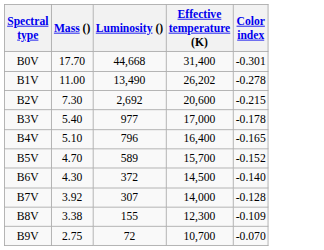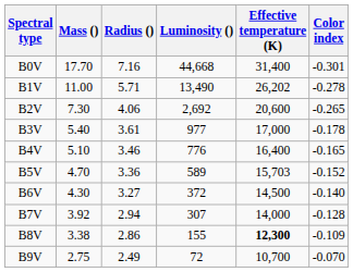+ column: Radius () | 7.16 | 5.71 | 4.06 | 3.61 | 3.46 | 3.36 | 3.27 | 2.94 | 2.86 | 2.49
B2V | Color index: -0.215 -> -0.265
B4V | Luminosity (): 796 -> 776
B5V | Effective temperature (K): 15,700 -> 15,703
B8V | Effective temperature (K): normal -> bold
